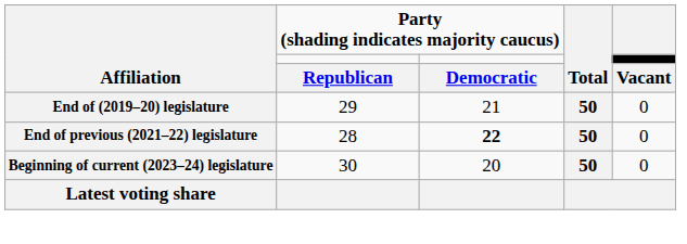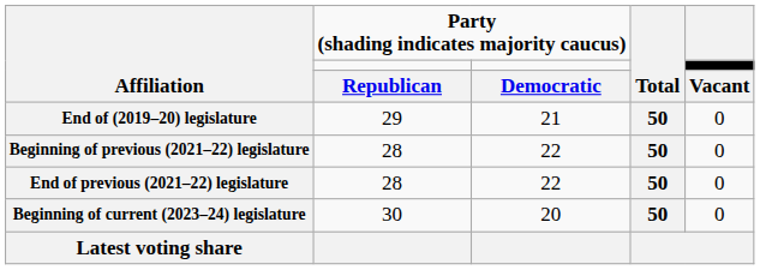+ row: Beginning of previous (2021–22) legislature | 28 | 22 | 50 | 0
End of previous (2021–22) legislature | column 3: bold -> normal
